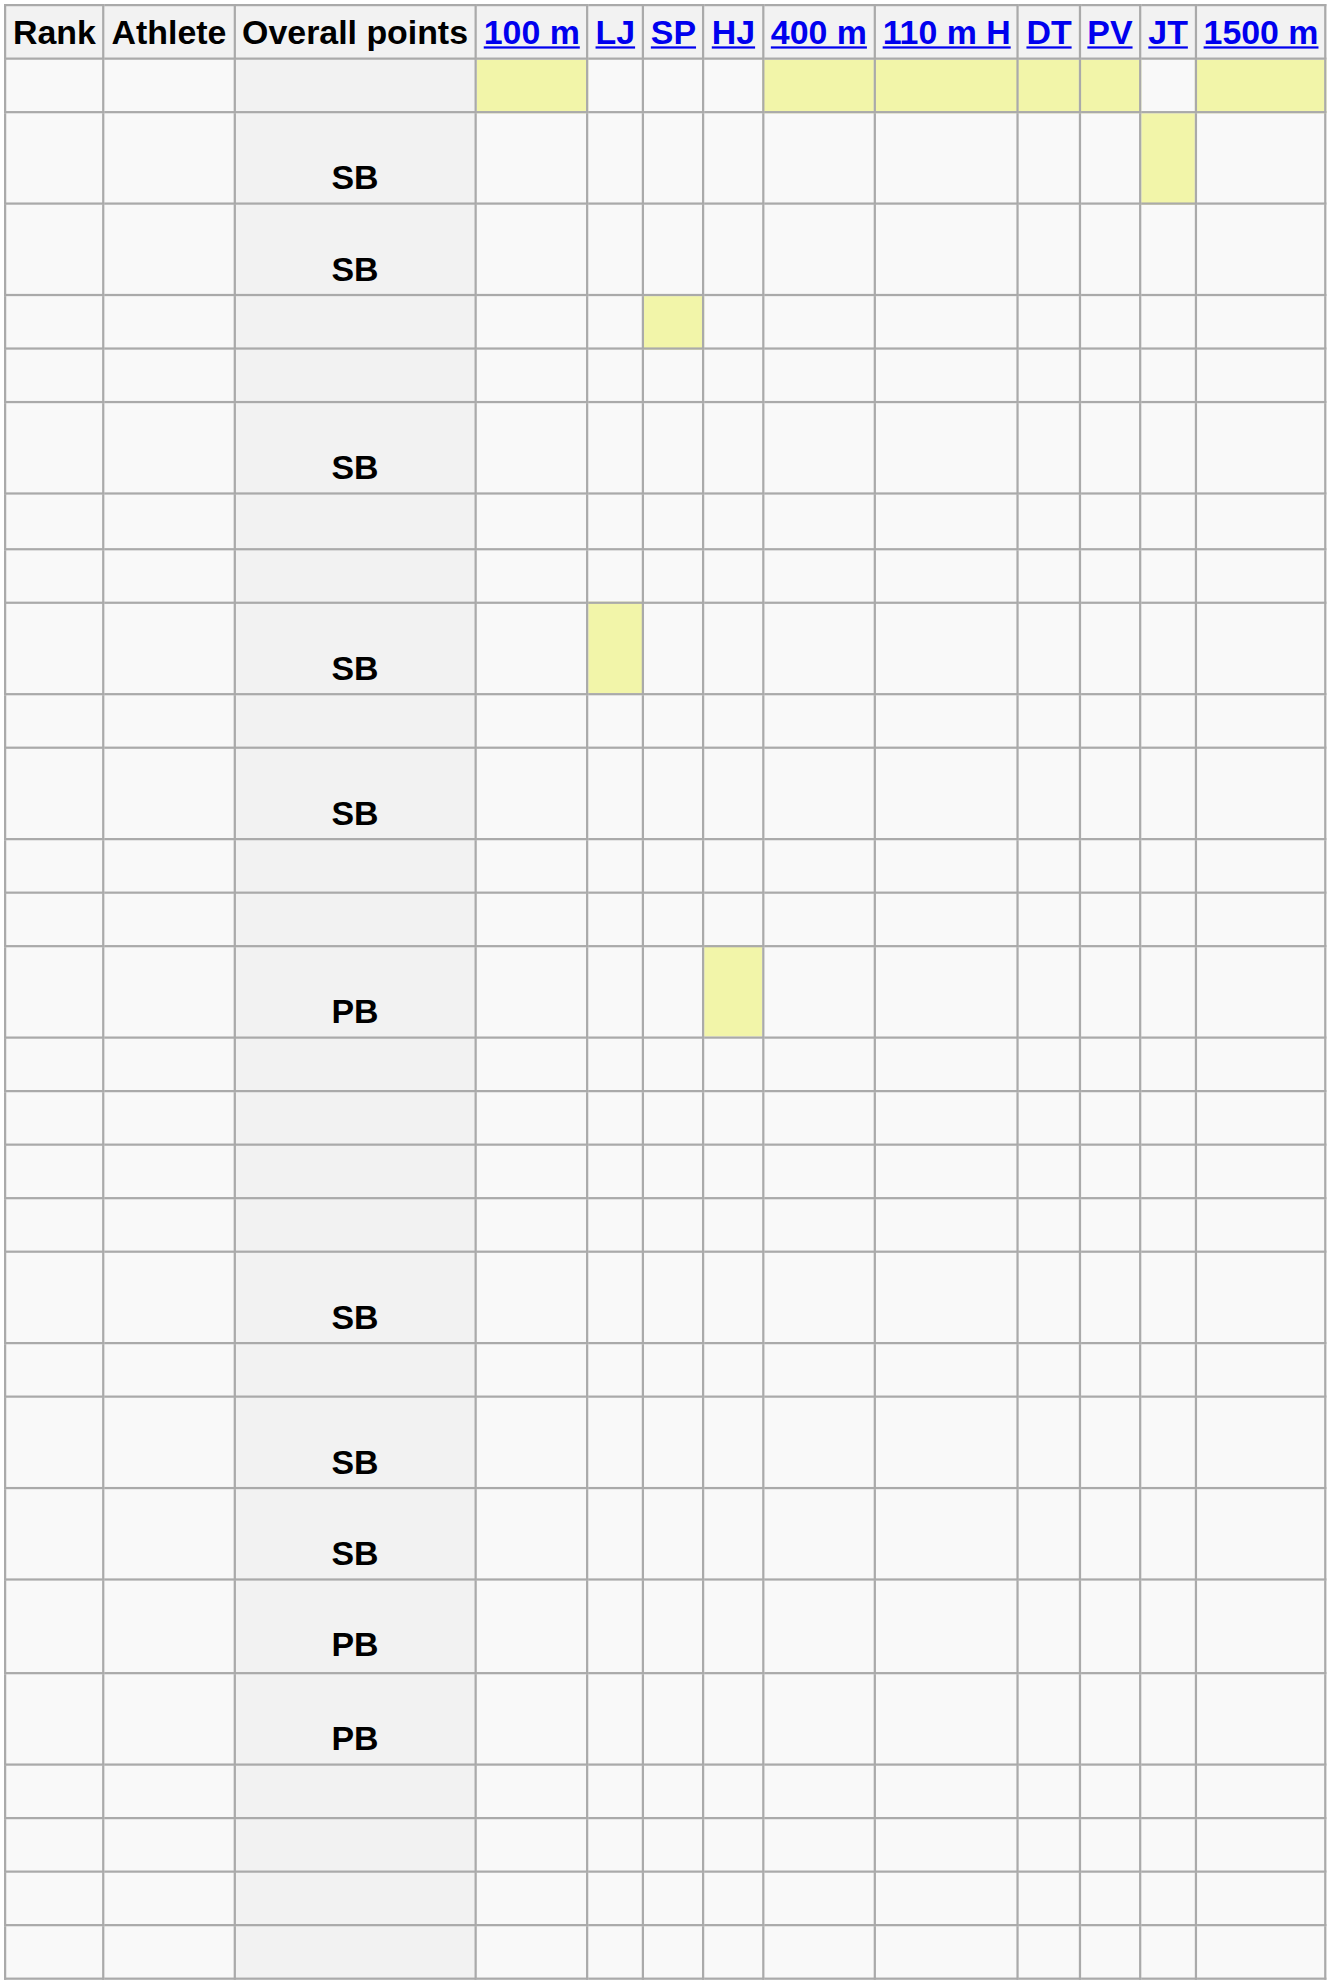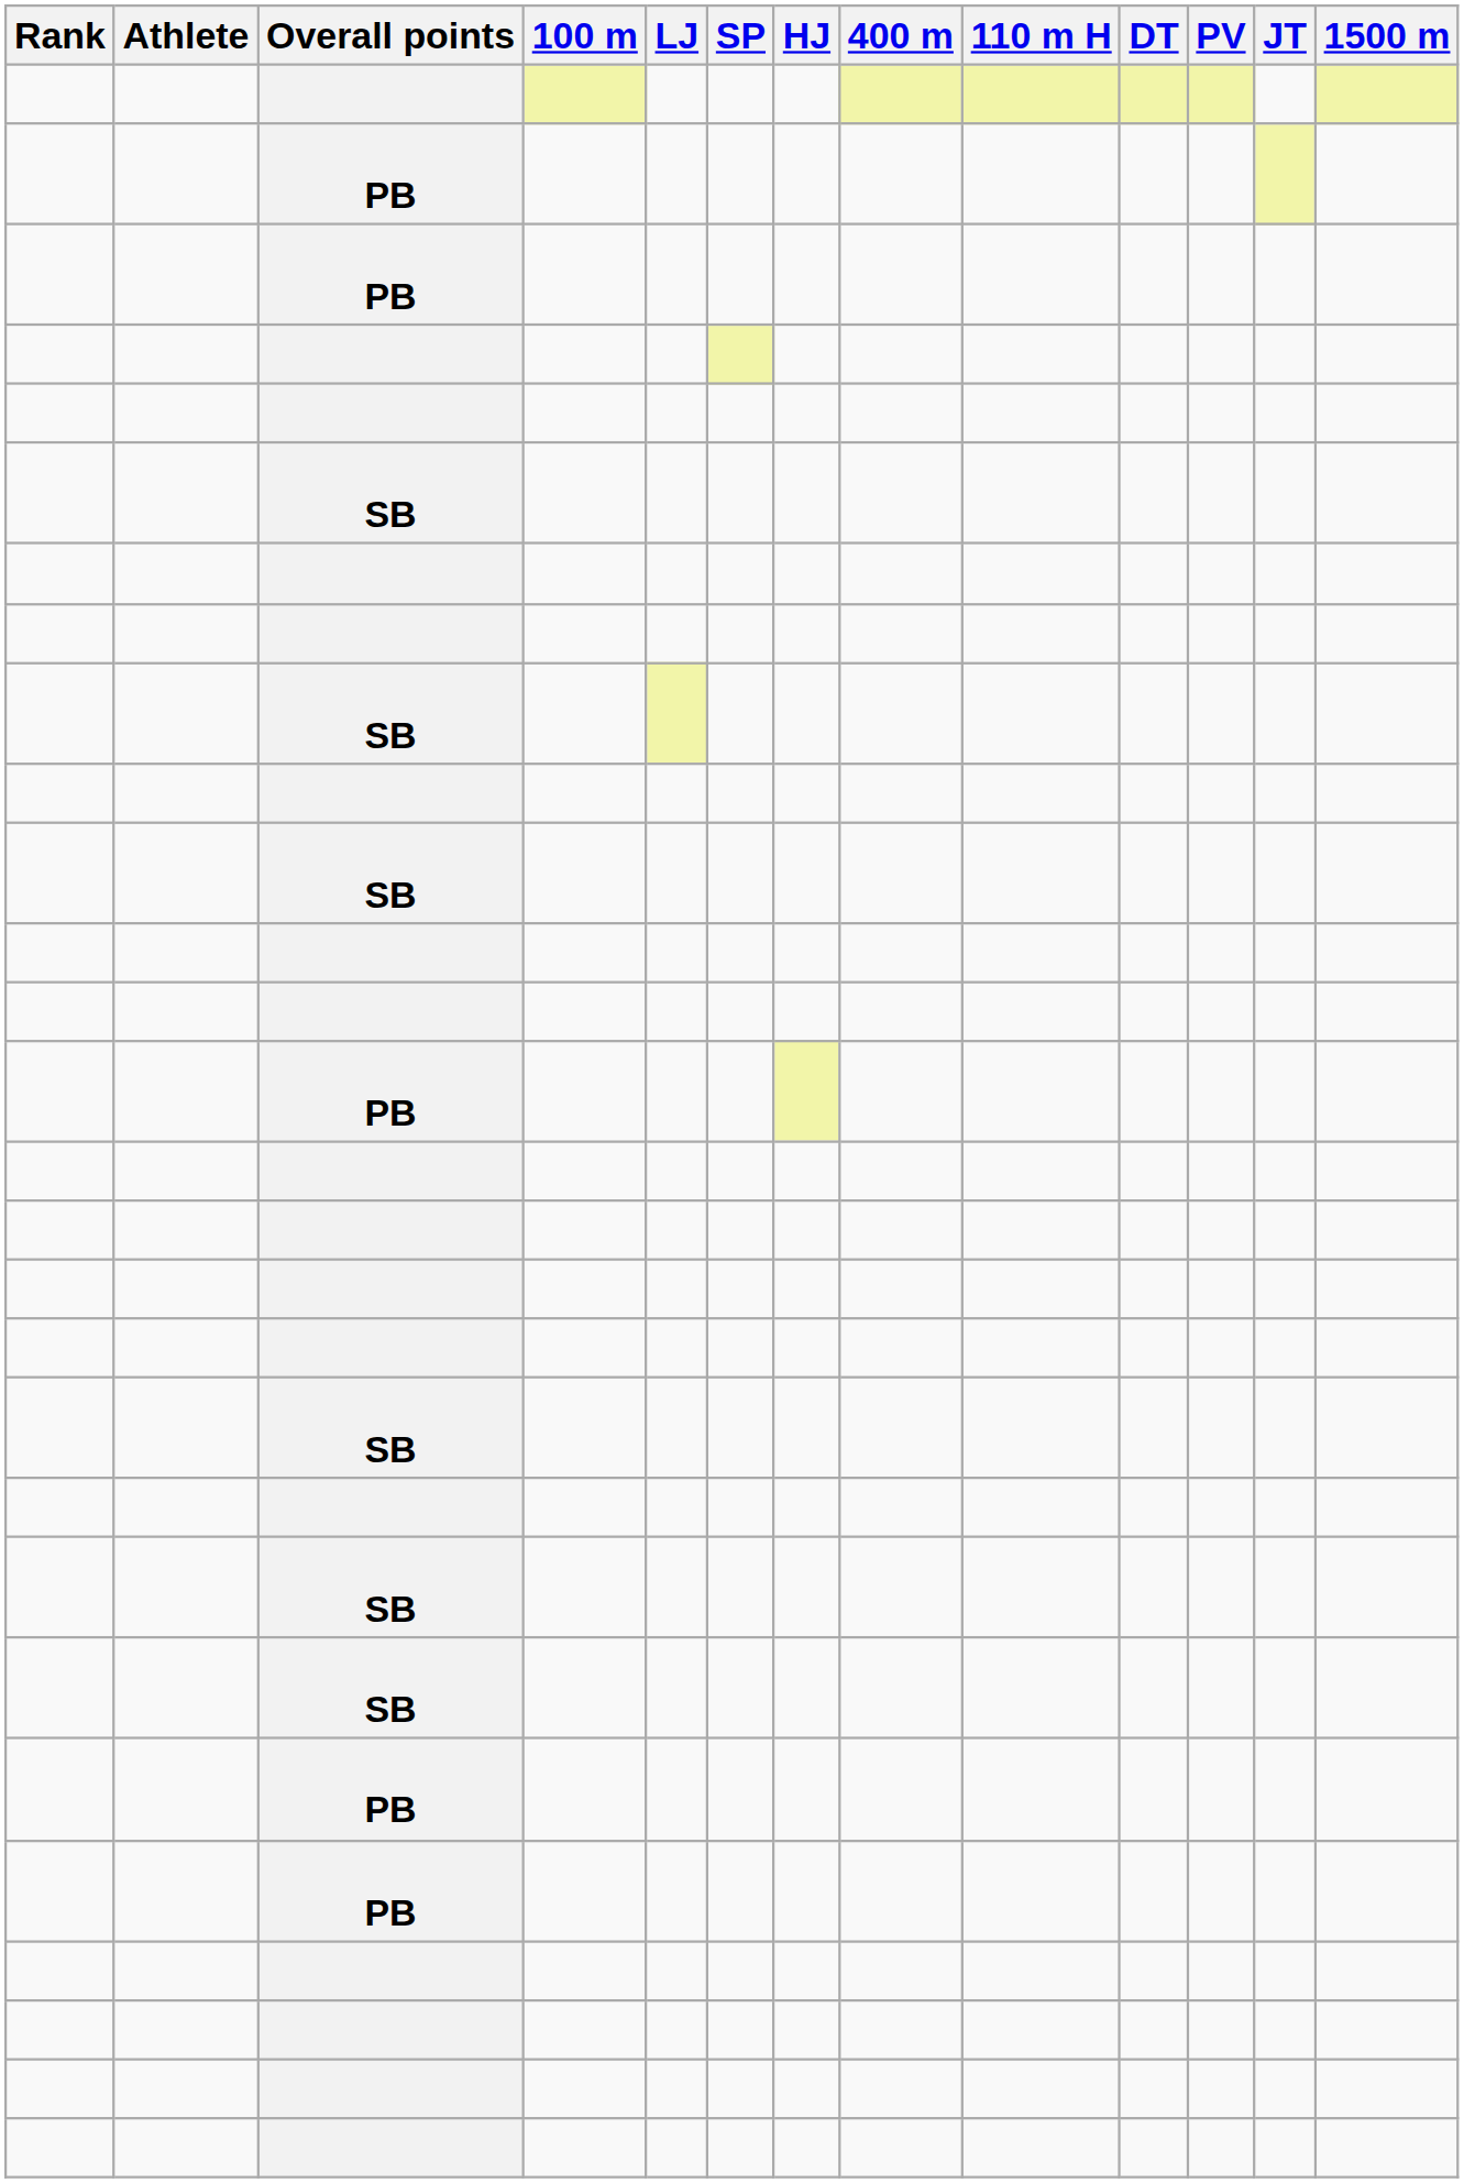row 3 | Overall points: SB -> PB
row 4 | Overall points: SB -> PB
